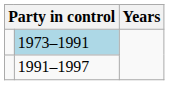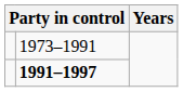1973–1991 | column 2: lightblue background -> no background
1991–1997 | column 2: normal -> bold
